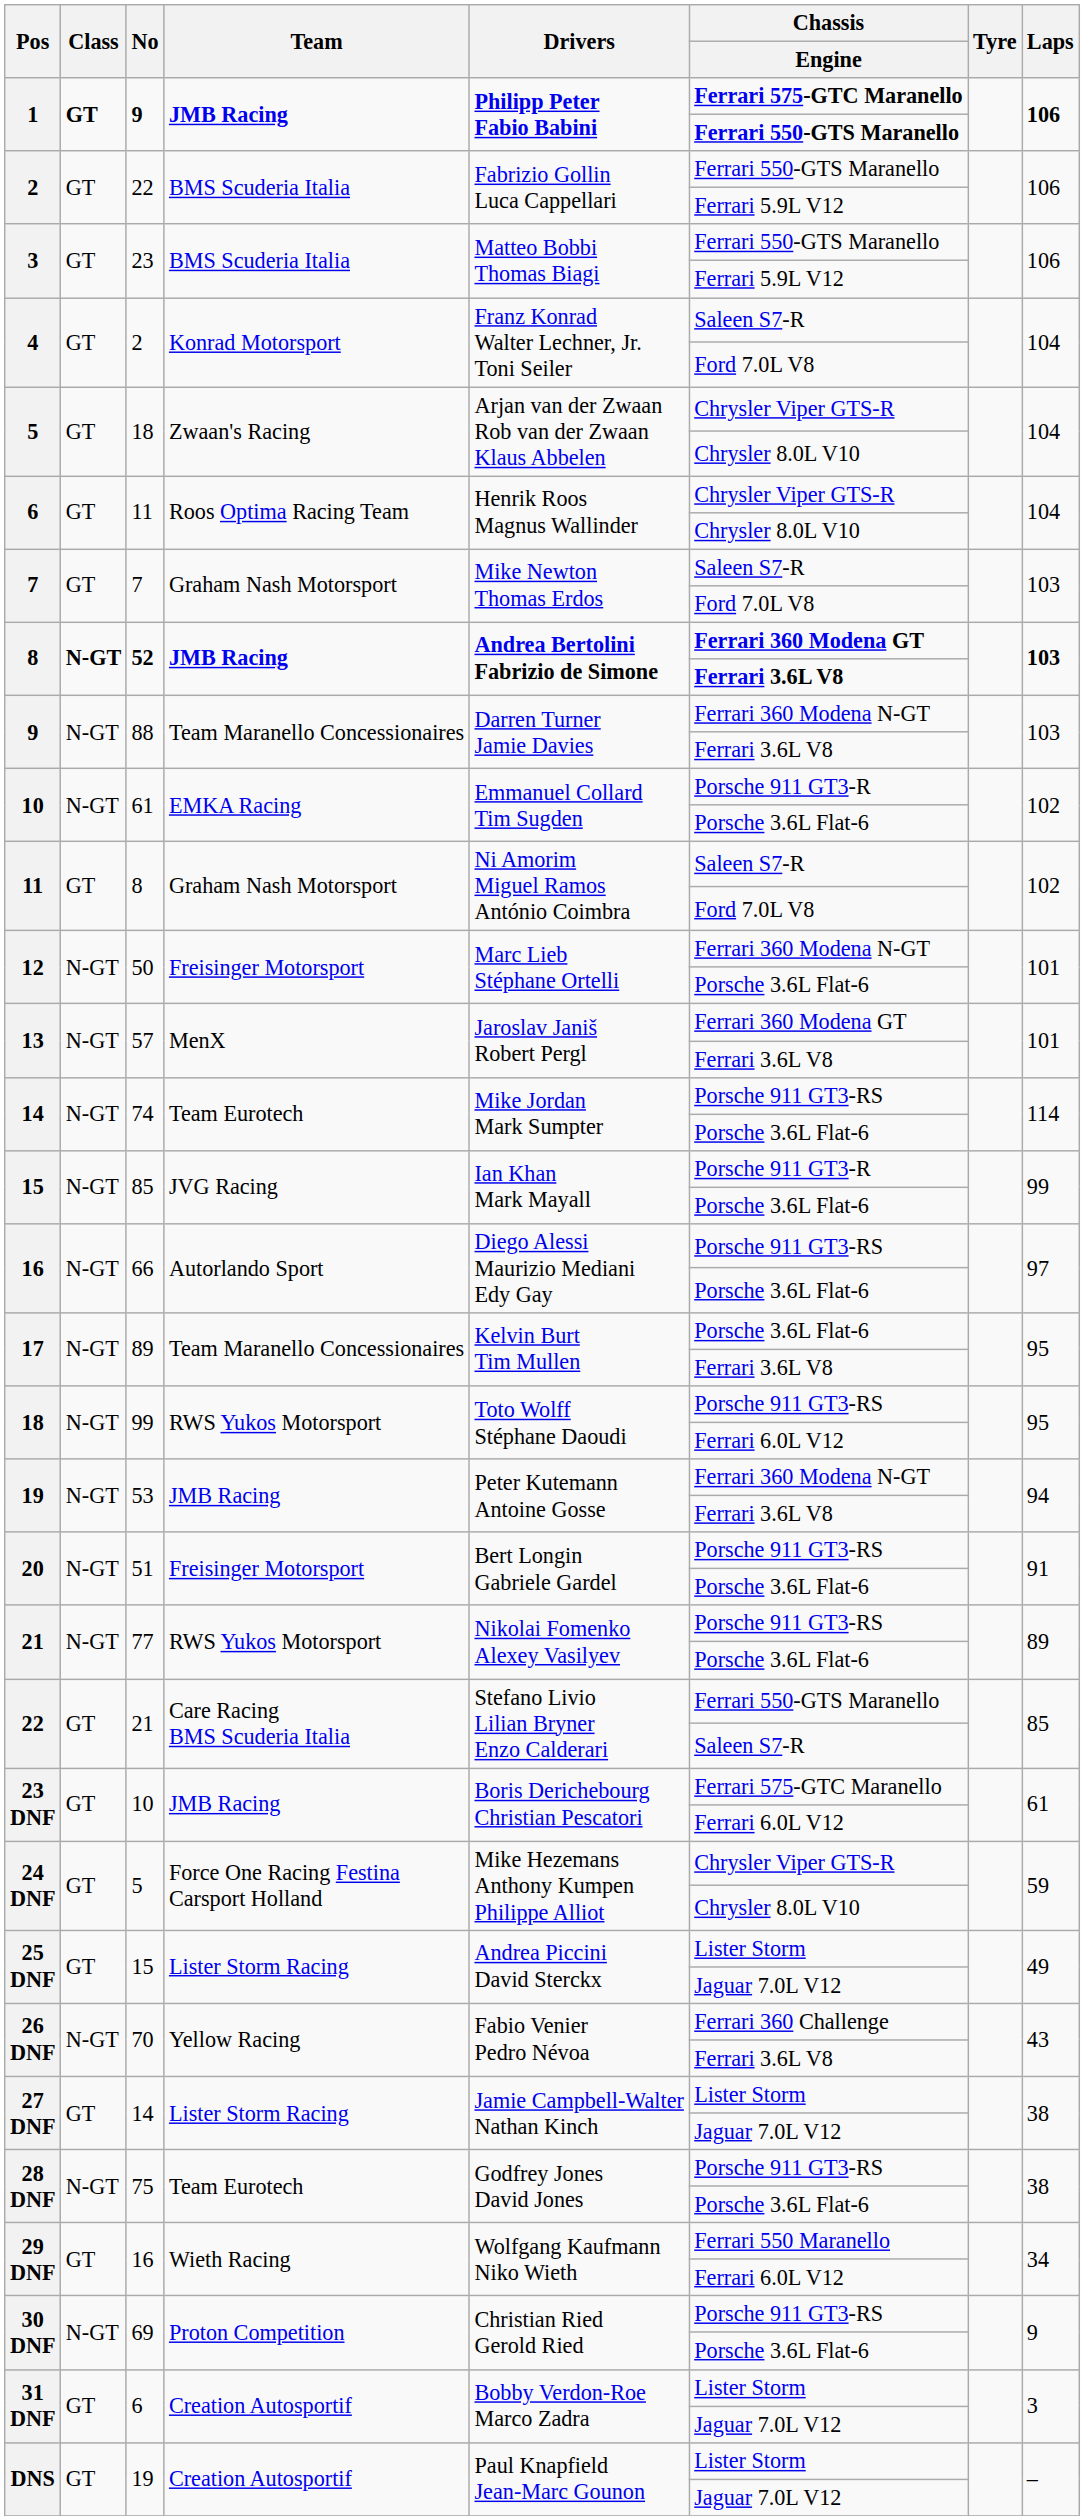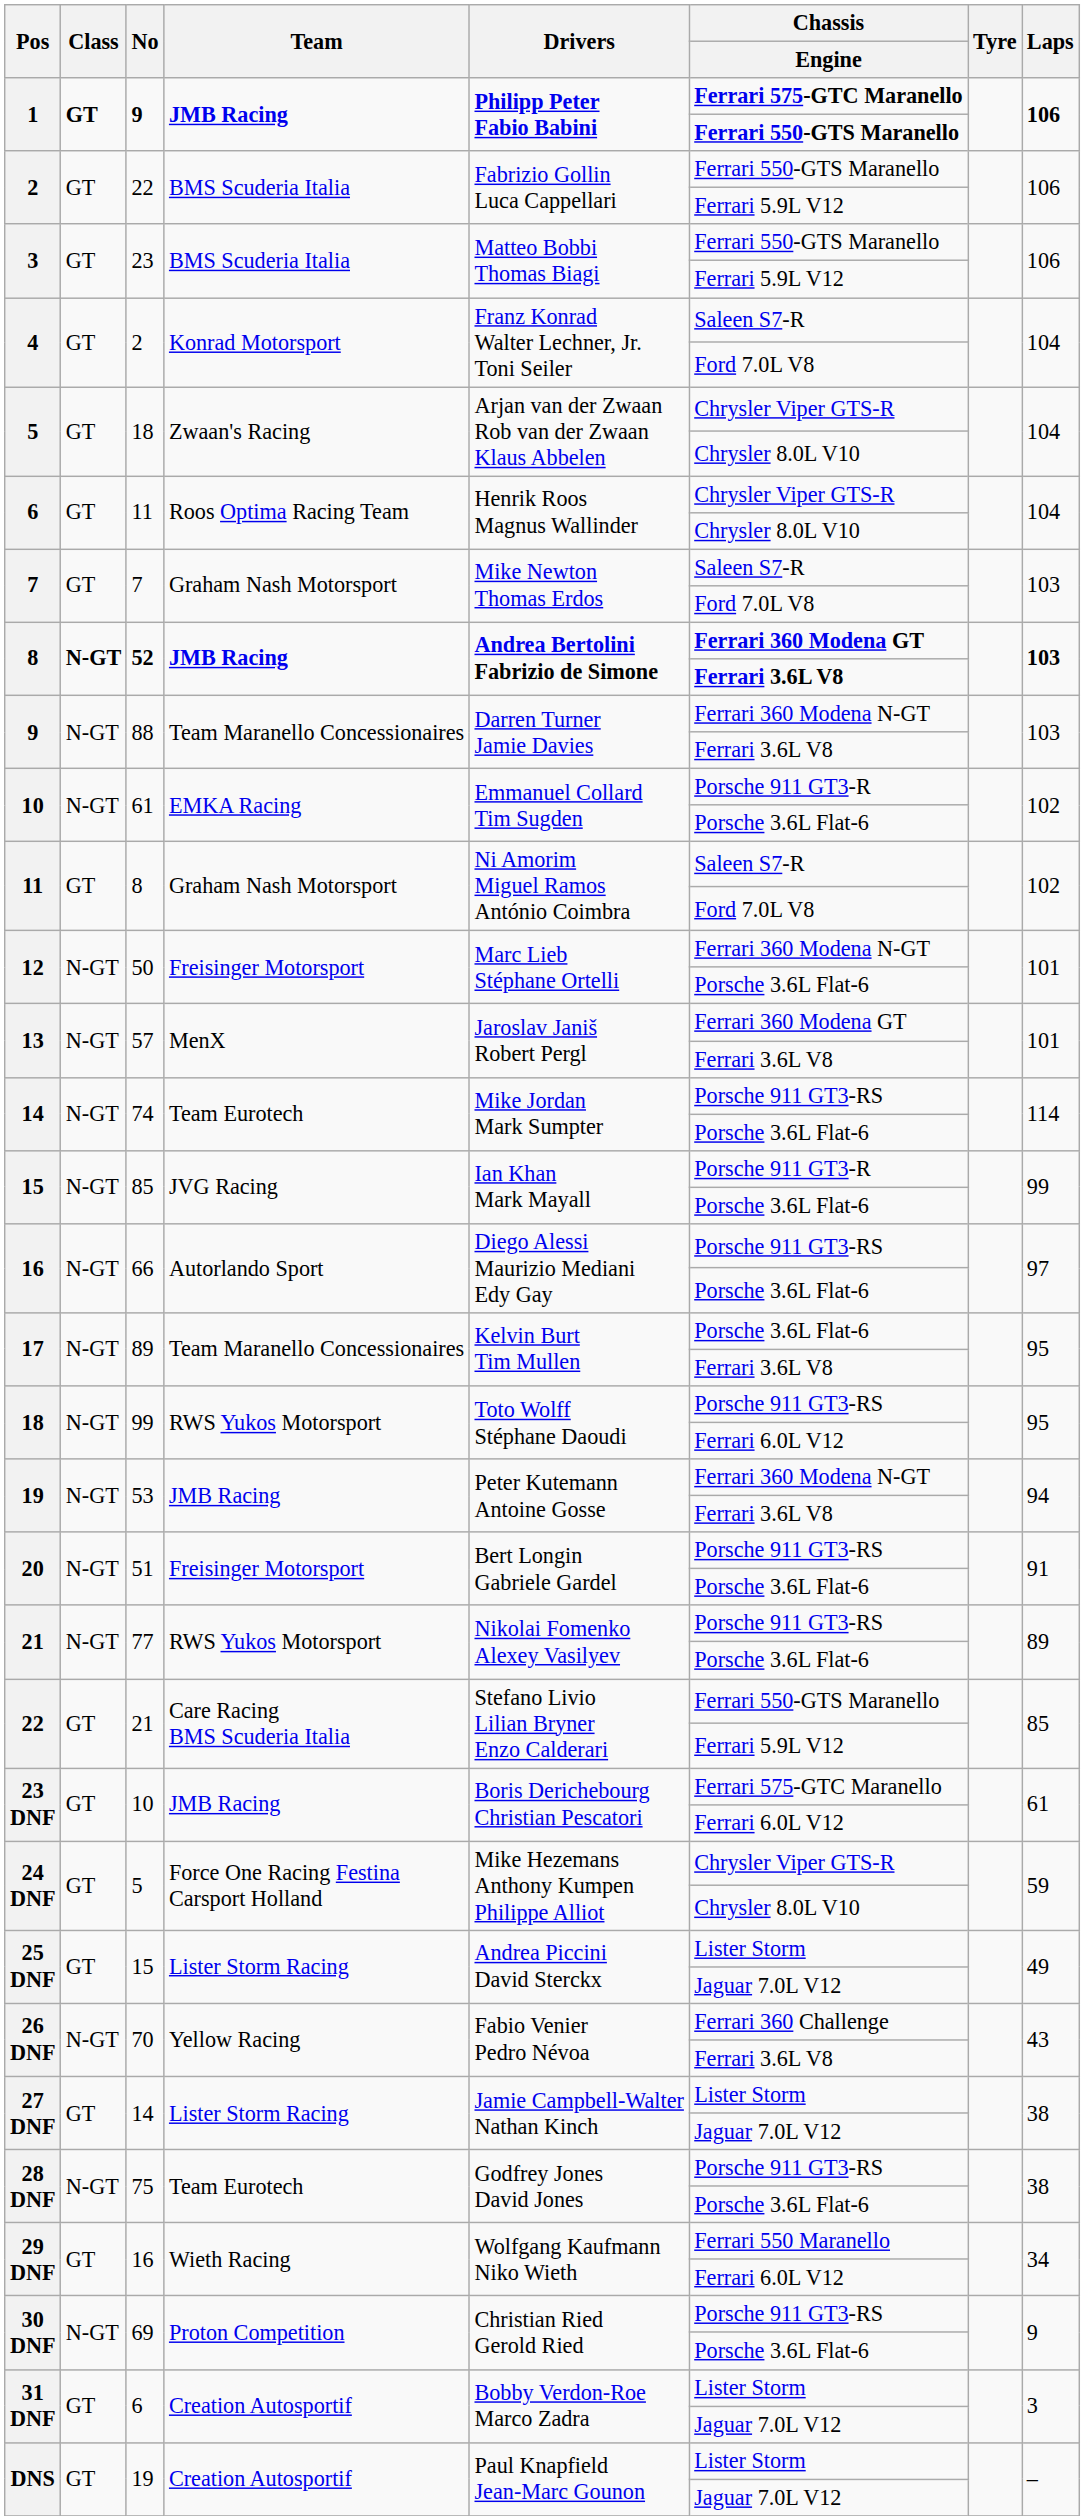row 46 | Chassis / Engine: Saleen S7-R -> Ferrari 5.9L V12
